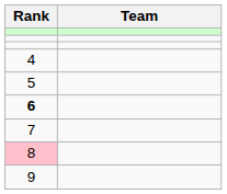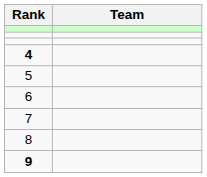row 5 | Rank: normal -> bold
row 7 | Rank: bold -> normal
row 9 | Rank: pink background -> no background
row 10 | Rank: normal -> bold
